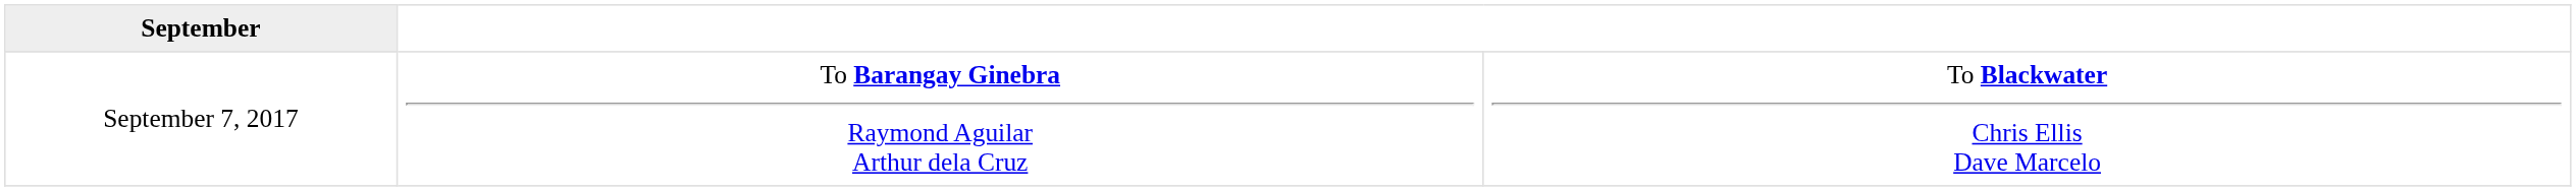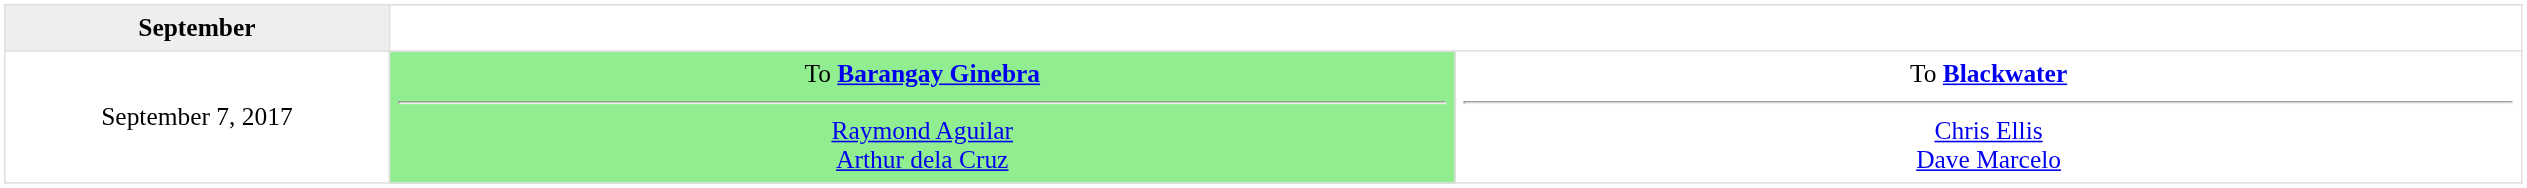September 7, 2017 | column 2: no background -> lightgreen background
